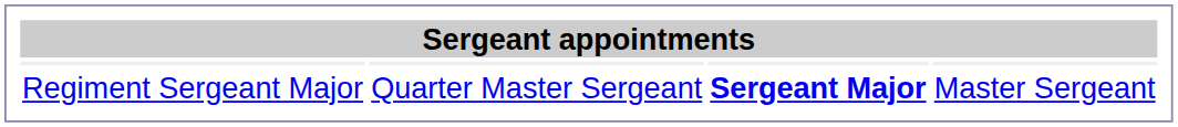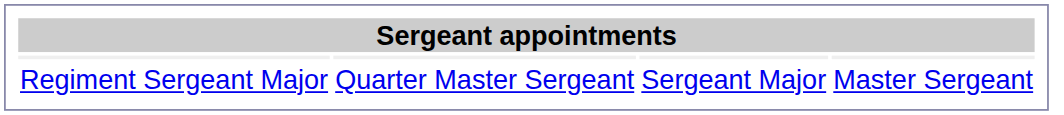Regiment Sergeant Major | column 3: bold -> normal
